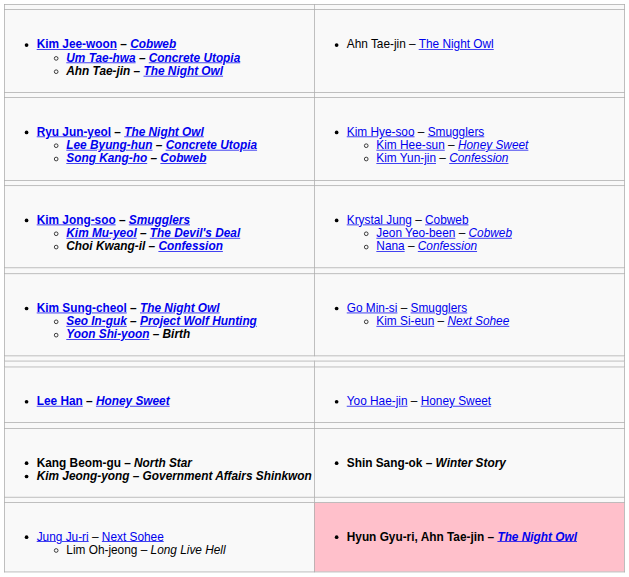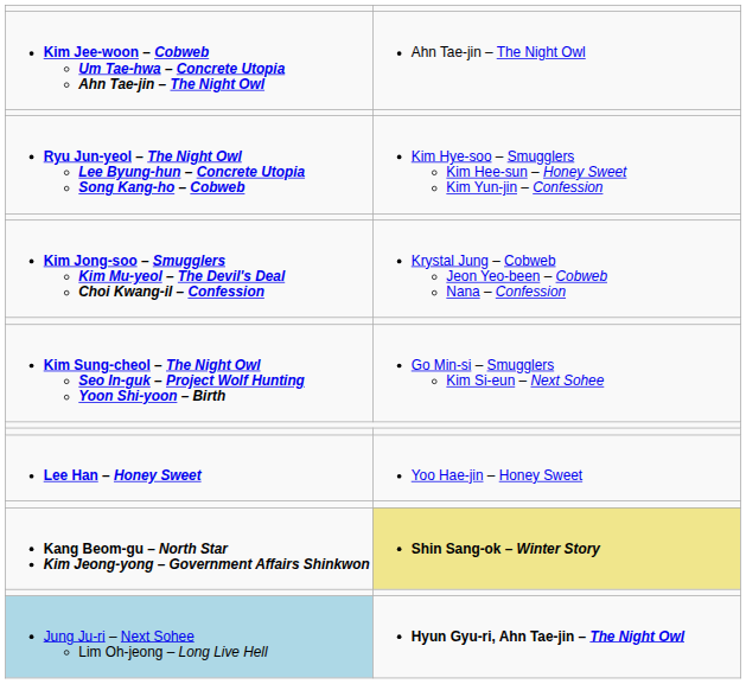row 13 | column 2: no background -> khaki background
row 15 | column 1: no background -> lightblue background
row 15 | column 2: pink background -> no background
